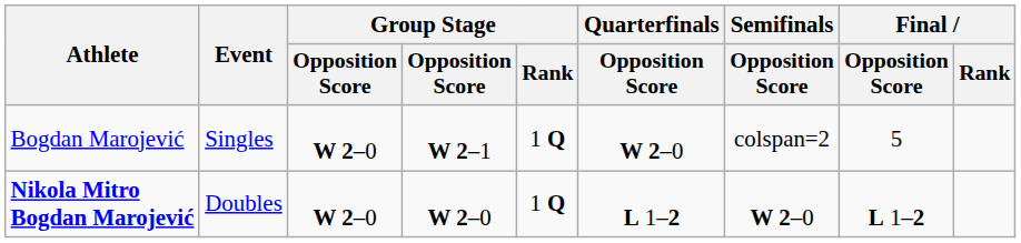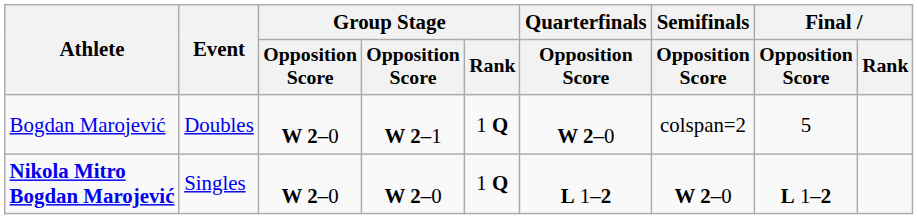Bogdan Marojević | Event: Singles -> Doubles
Nikola Mitro Bogdan Marojević | Event: Doubles -> Singles
